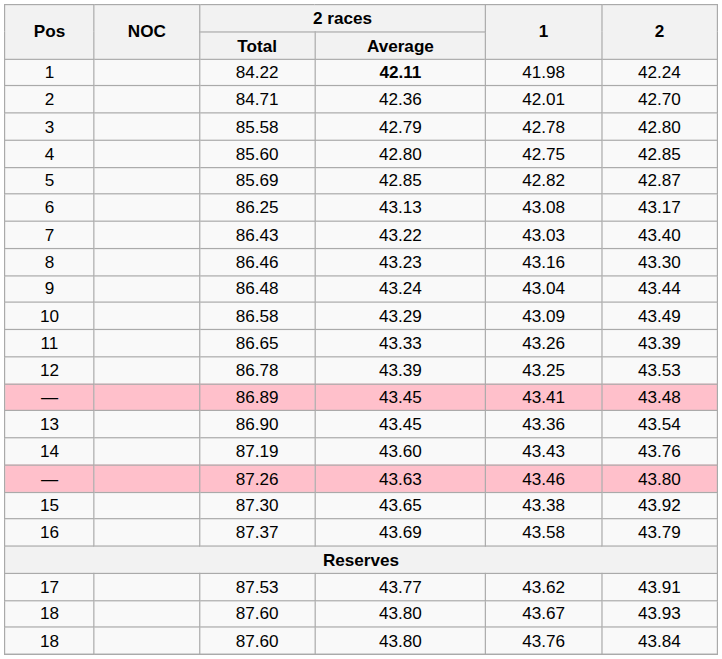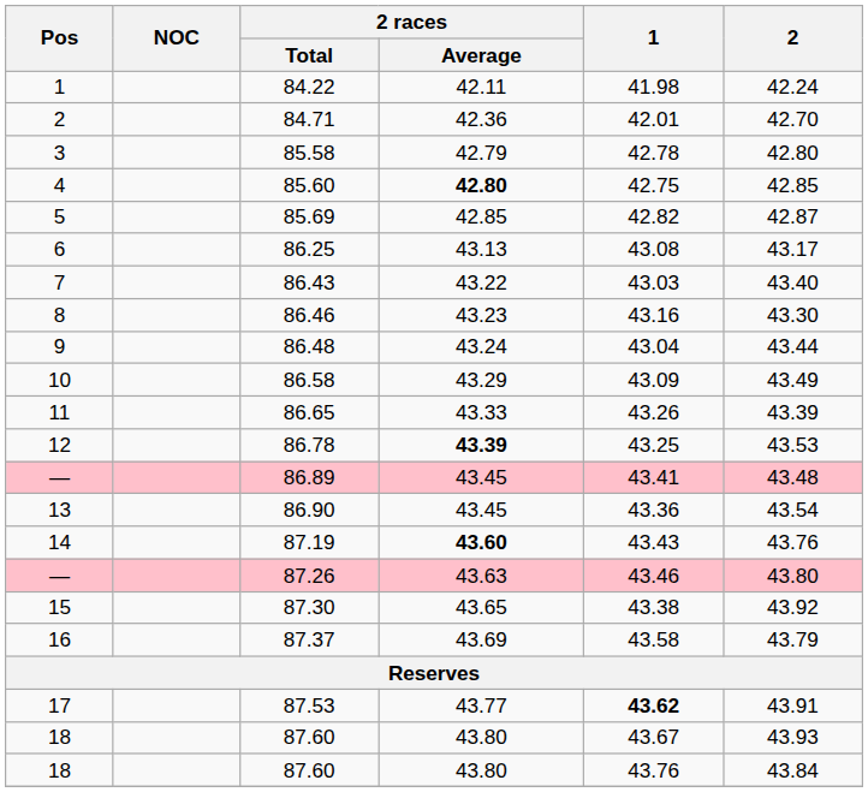84.22 | 2 races / Average: bold -> normal
85.60 | 2 races / Average: normal -> bold
86.78 | 2 races / Average: normal -> bold
87.19 | 2 races / Average: normal -> bold
87.53 | 1: normal -> bold
